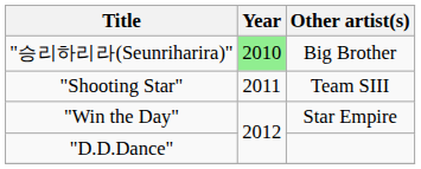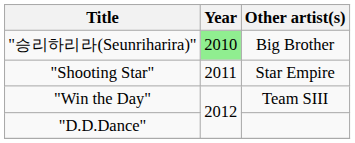"Shooting Star" | Other artist(s): Team SIII -> Star Empire
"Win the Day" | Other artist(s): Star Empire -> Team SIII
